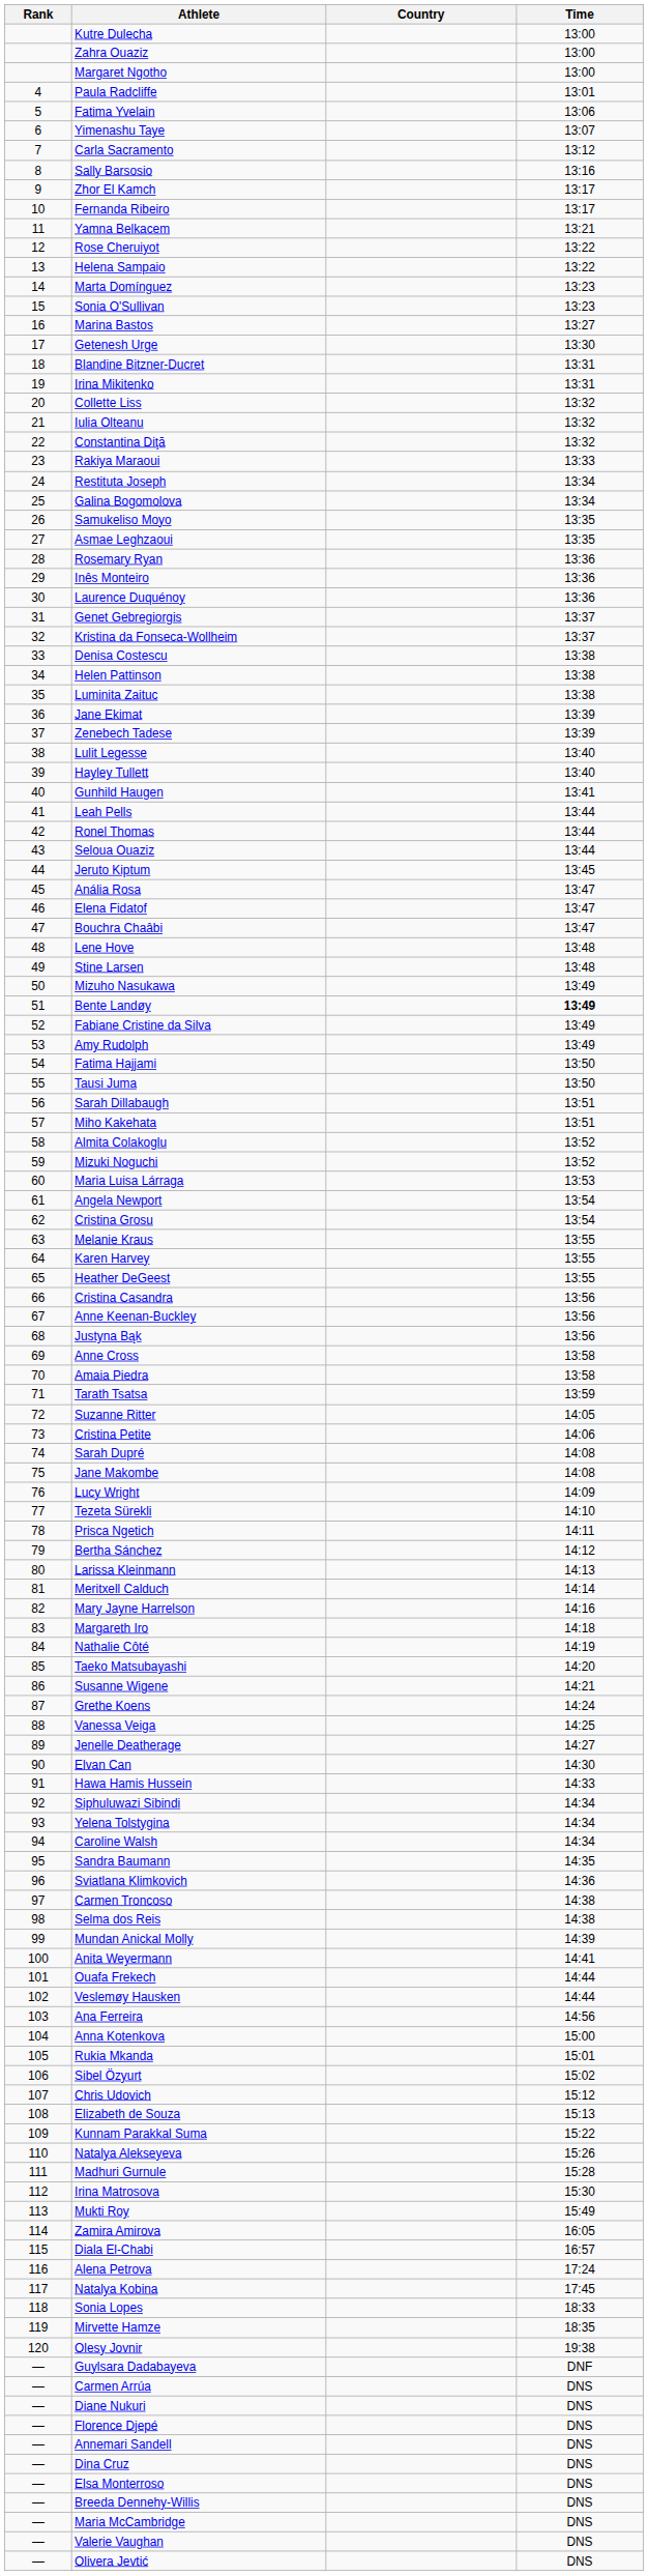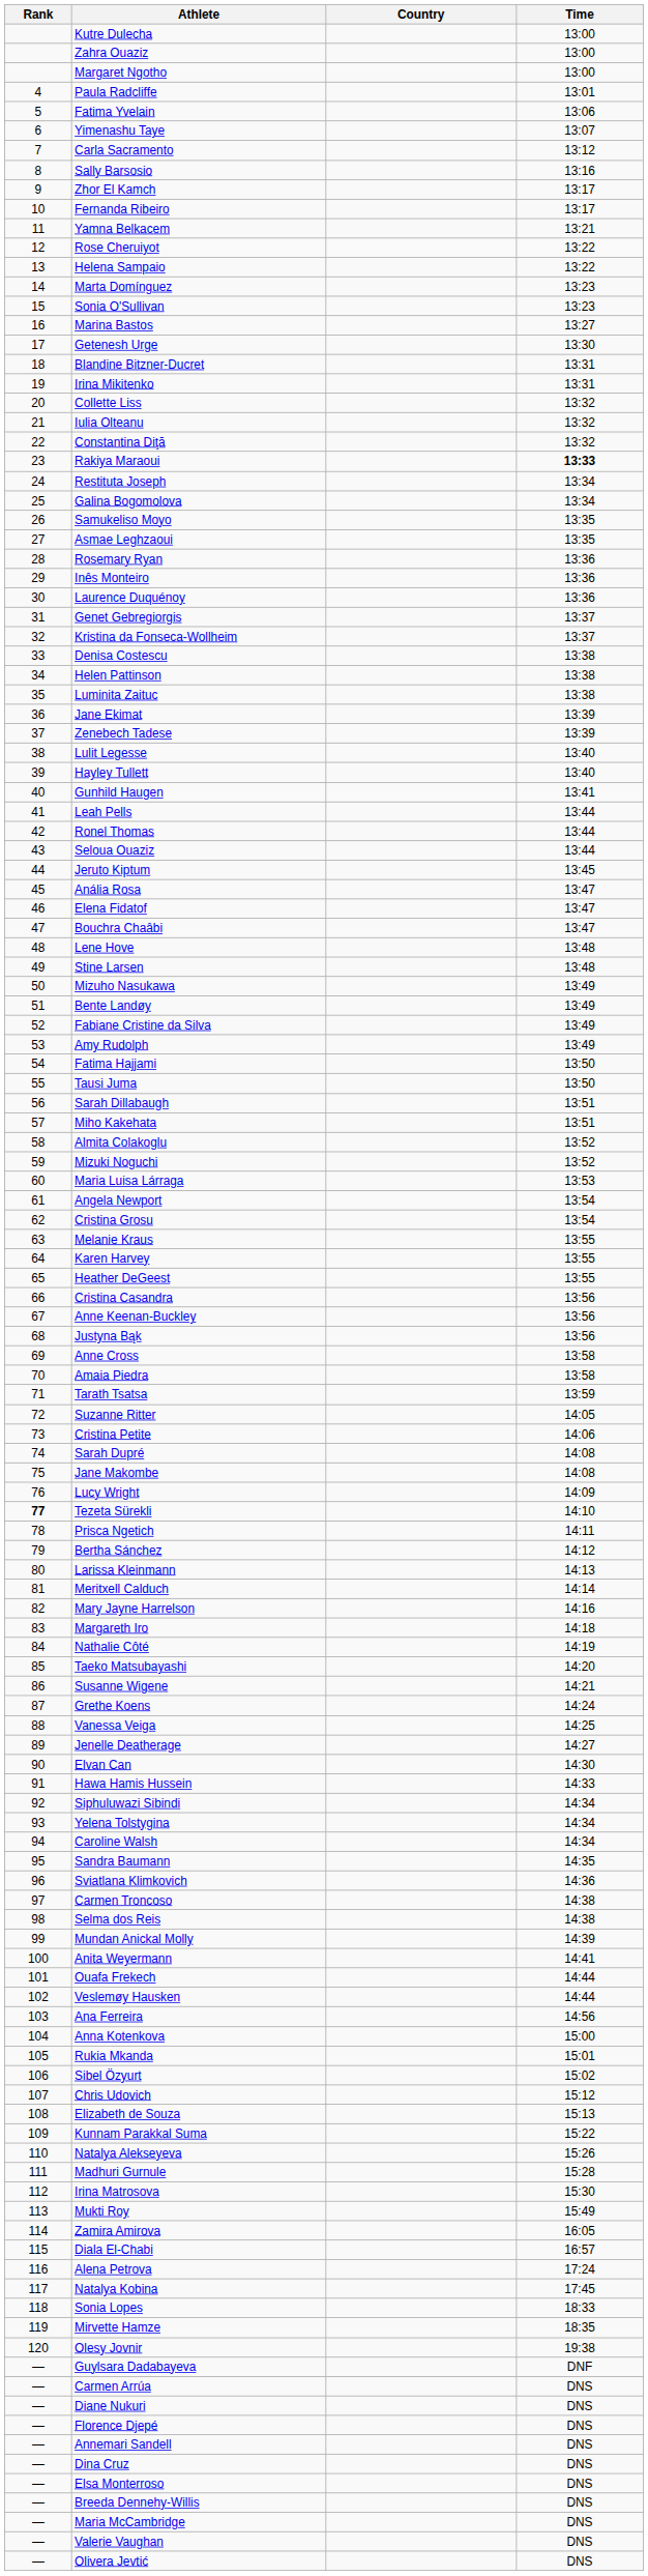Rakiya Maraoui | Time: normal -> bold
Bente Landøy | Time: bold -> normal
Tezeta Sürekli | Rank: normal -> bold
